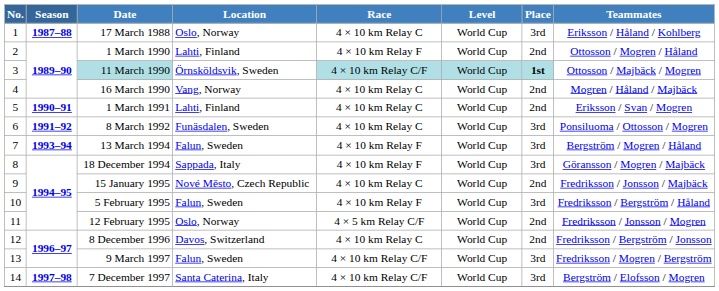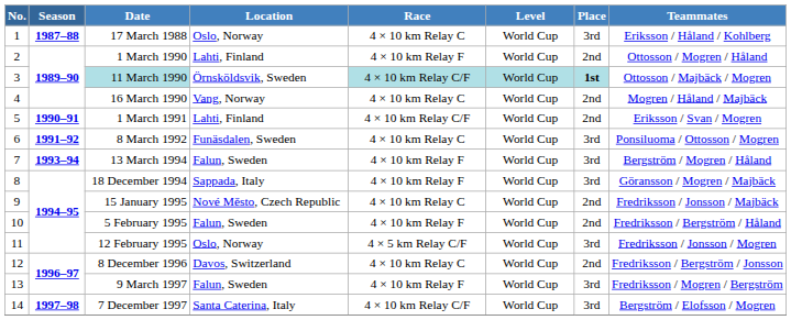1 March 1991 | Race: 4 × 10 km Relay C -> 4 × 10 km Relay C/F
5 February 1995 | Place: 3rd -> 2nd
12 February 1995 | Place: 2nd -> 3rd
9 March 1997 | Race: 4 × 10 km Relay C/F -> 4 × 10 km Relay F
